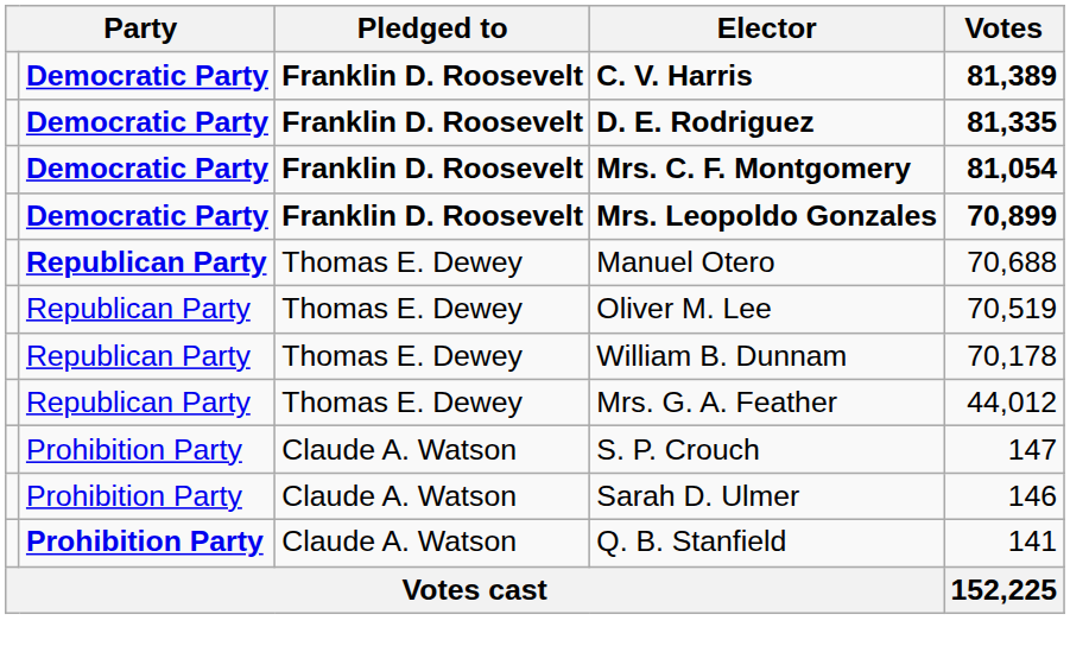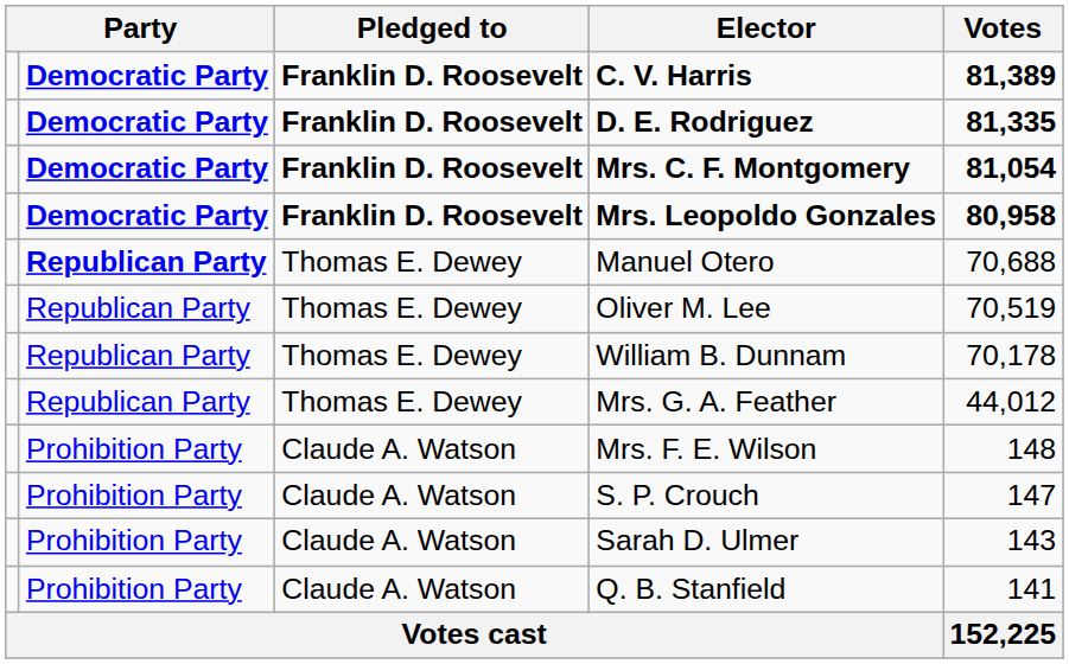Mrs. Leopoldo Gonzales | Votes: 70,899 -> 80,958
+ row: Prohibition Party | Claude A. Watson | Mrs. F. E. Wilson | 148
Sarah D. Ulmer | Votes: 146 -> 143
Q. B. Stanfield | column 2: bold -> normal
